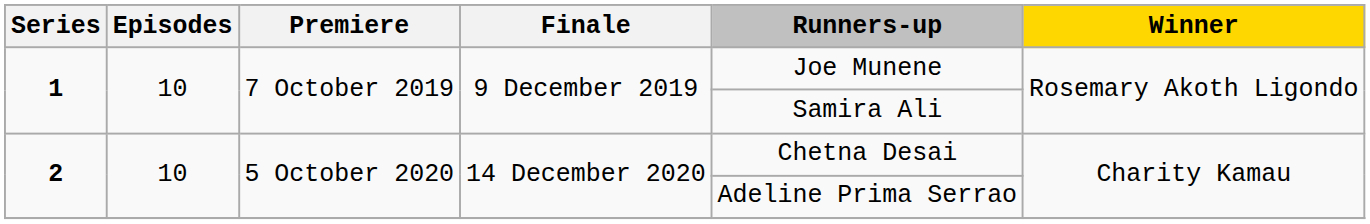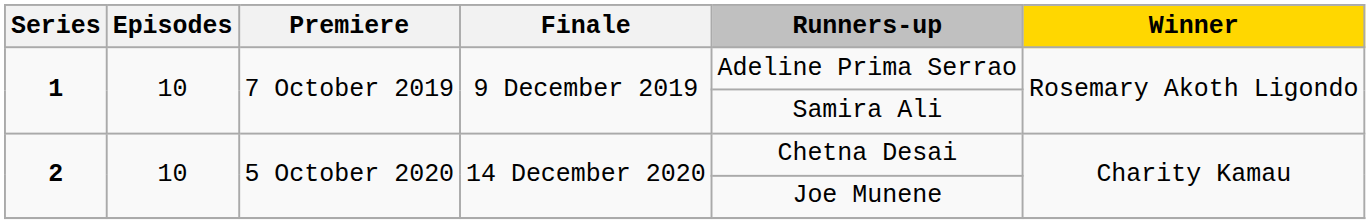row 2 | Runners-up: Joe Munene -> Adeline Prima Serrao
row 5 | Runners-up: Adeline Prima Serrao -> Joe Munene
